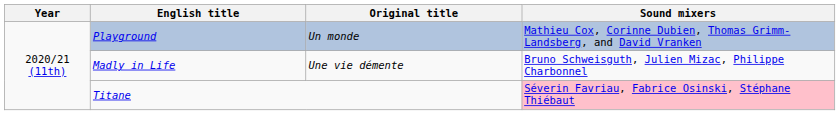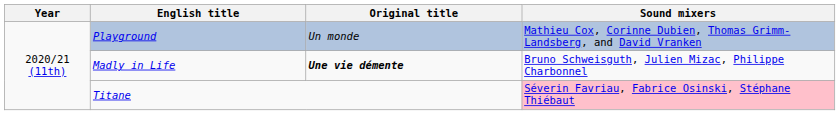Madly in Life | Original title: normal -> bold
